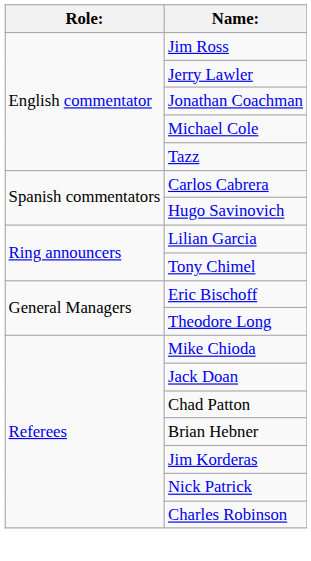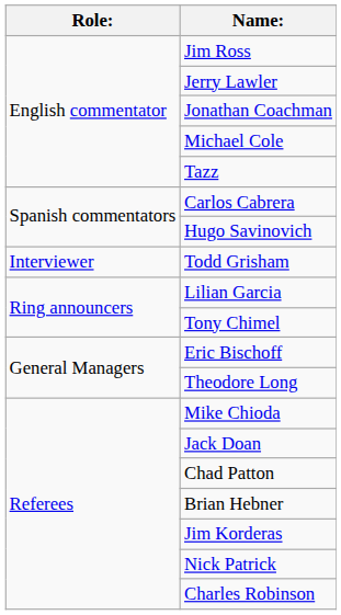+ row: Interviewer | Todd Grisham
